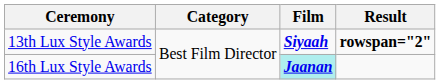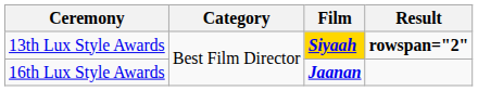13th Lux Style Awards | Film: no background -> gold background
16th Lux Style Awards | Film: paleturquoise background -> no background
